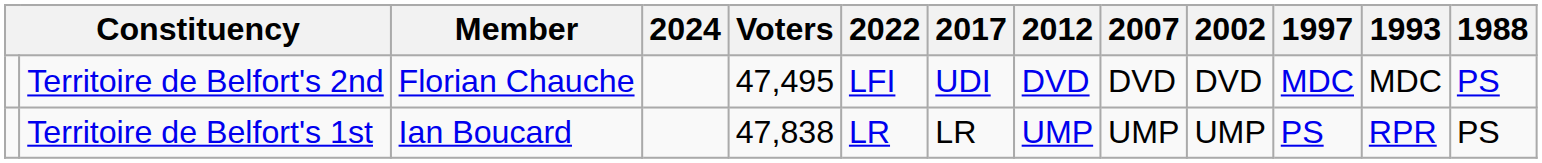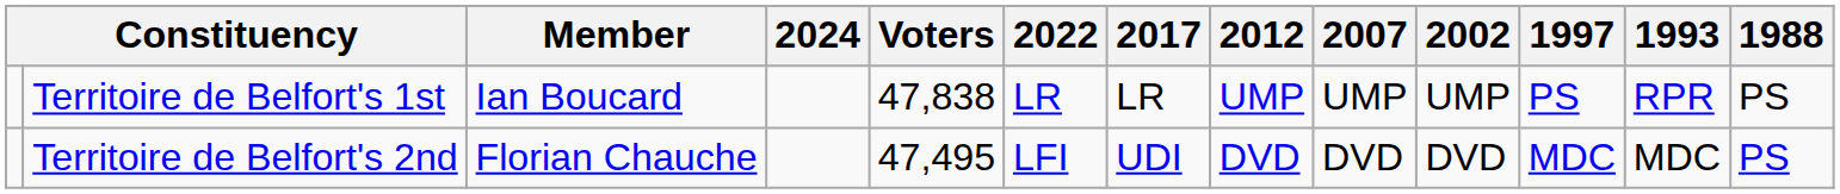rows swapped: Territoire de Belfort's 1st <-> Territoire de Belfort's 2nd
